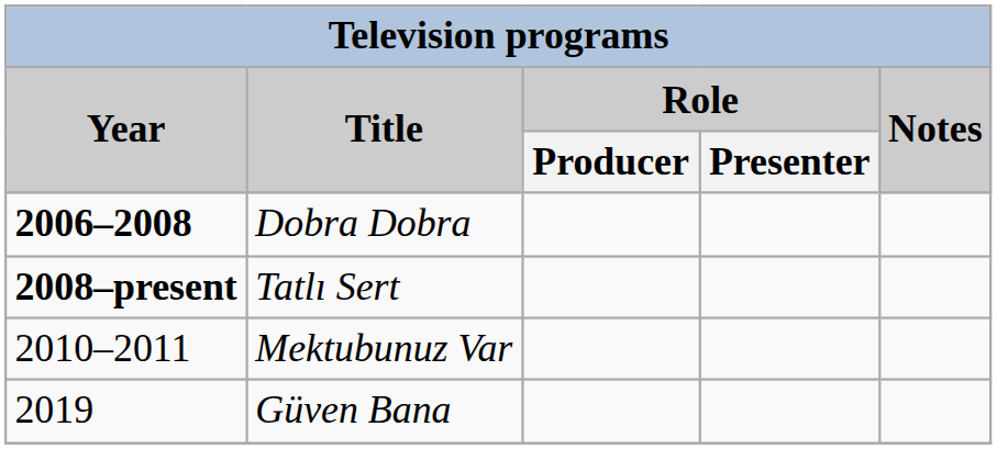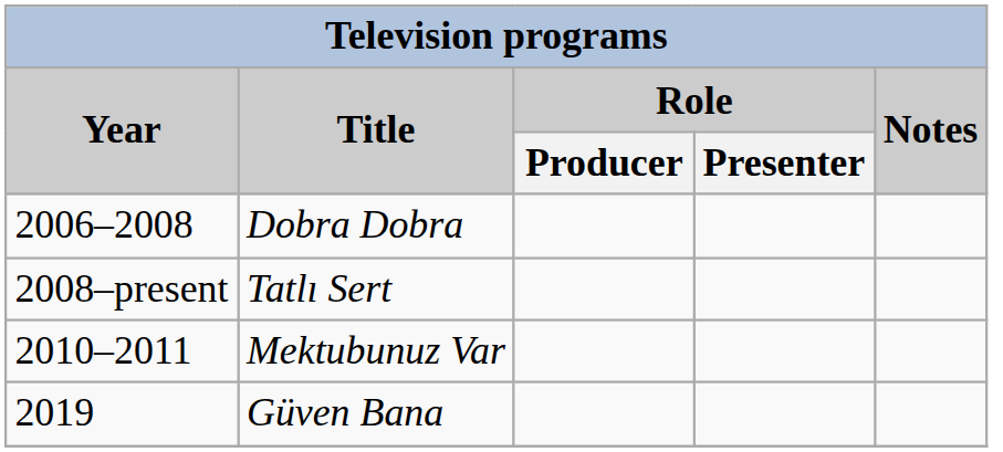Dobra Dobra | Year: bold -> normal
Tatlı Sert | Year: bold -> normal
